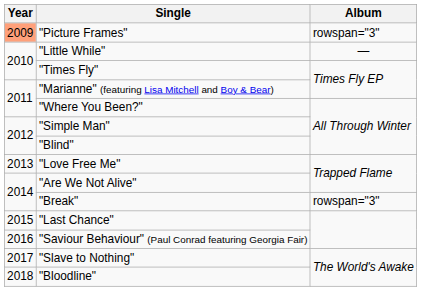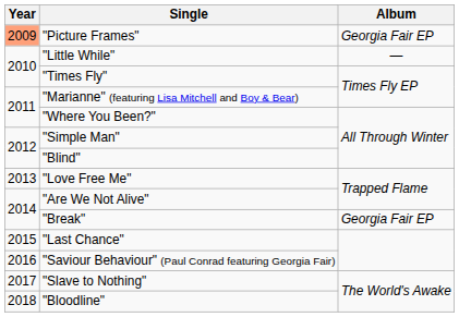"Picture Frames" | Album: rowspan="3" -> Georgia Fair EP
"Break" | Album: rowspan="3" -> Georgia Fair EP
